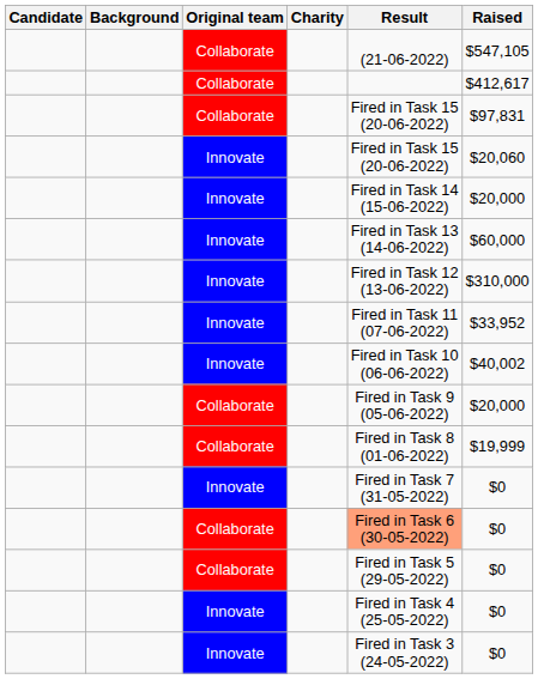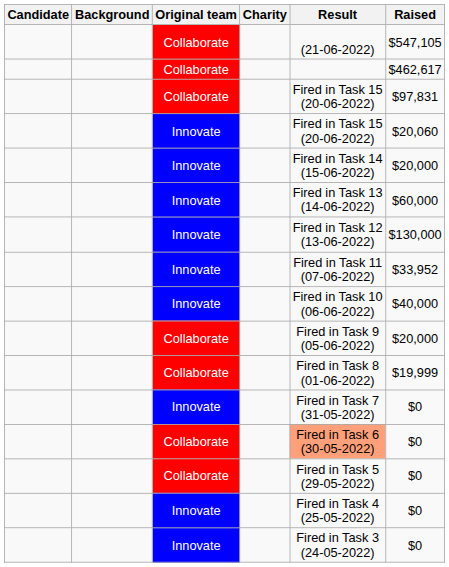row 3 | Raised: $412,617 -> $462,617
row 8 | Raised: $310,000 -> $130,000
row 10 | Raised: $40,002 -> $40,000
